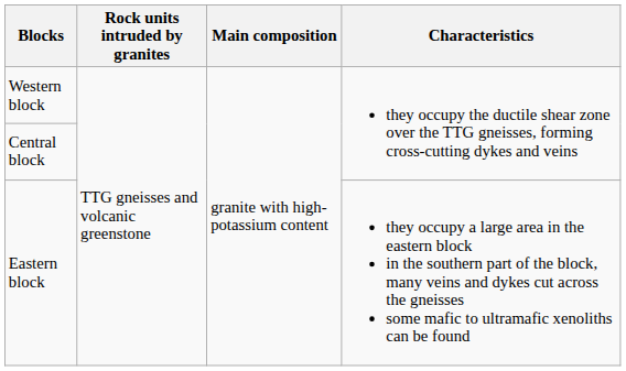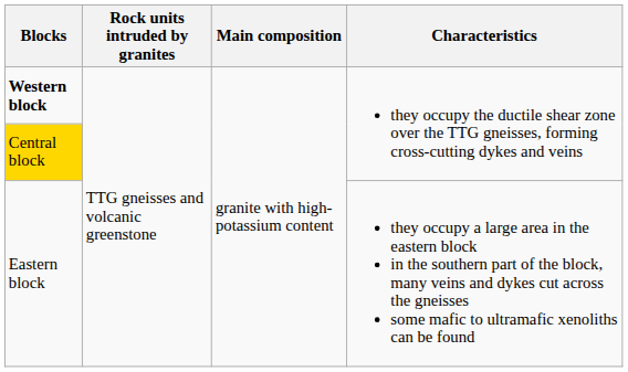Western block | Blocks: normal -> bold
Central block | Blocks: no background -> gold background
